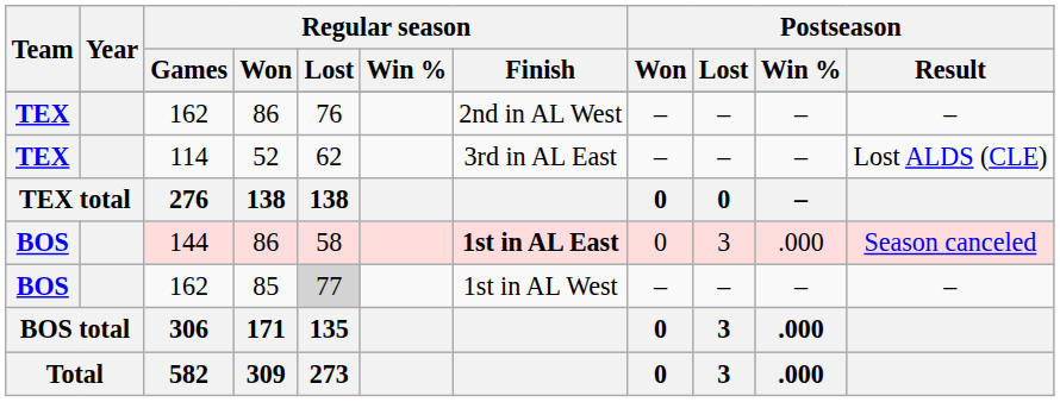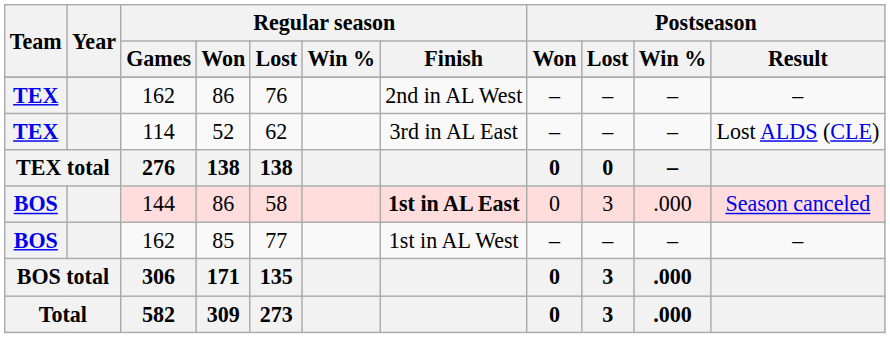162 / 85 | Regular season / Lost: lightgrey background -> no background
